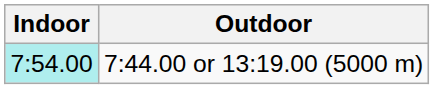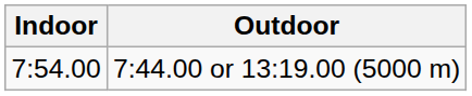7:44.00 or 13:19.00 (5000 m) | Indoor: paleturquoise background -> no background
